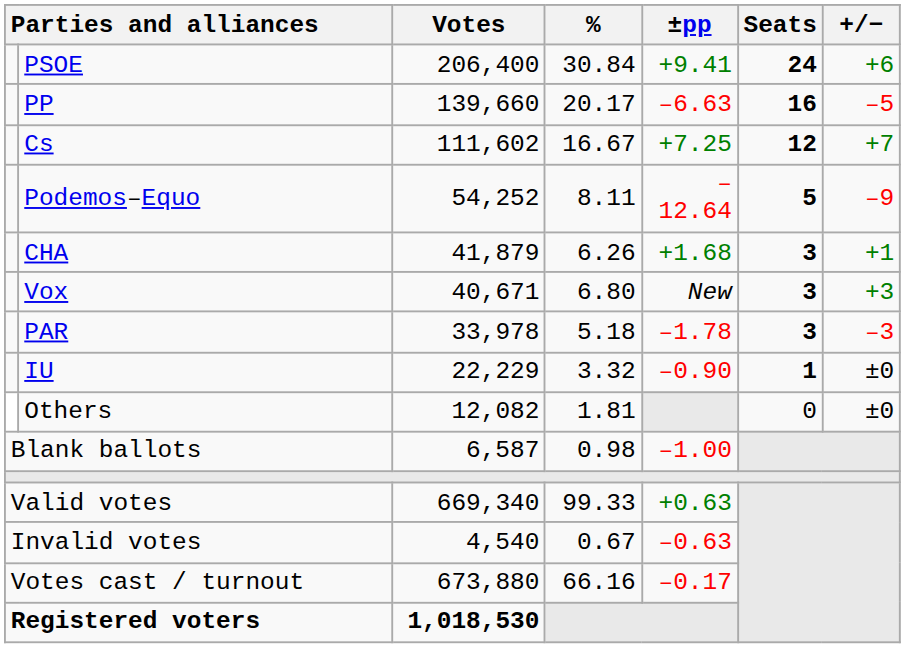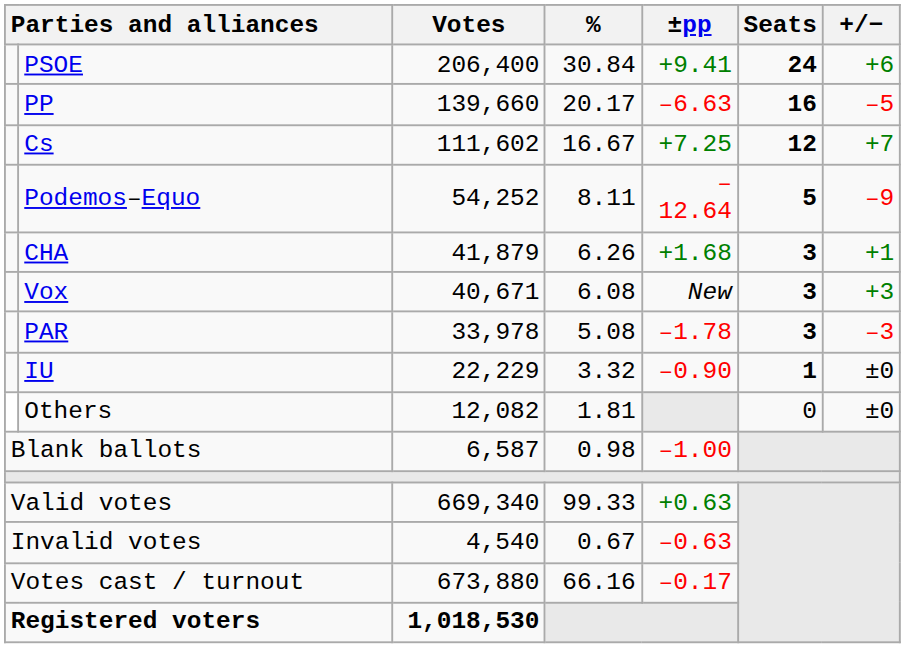Vox | %: 6.80 -> 6.08
PAR | %: 5.18 -> 5.08
